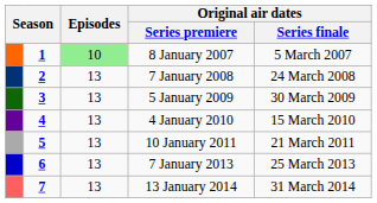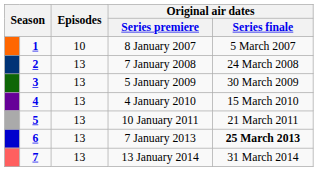8 January 2007 | Episodes: lightgreen background -> no background
7 January 2013 | Original air dates / Series finale: normal -> bold
